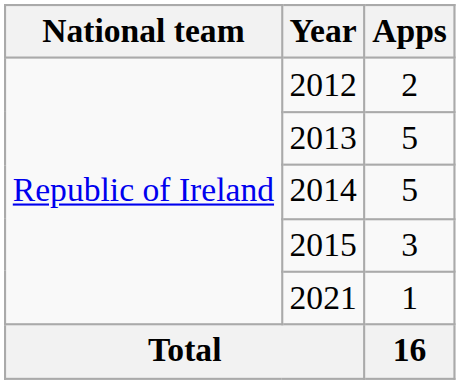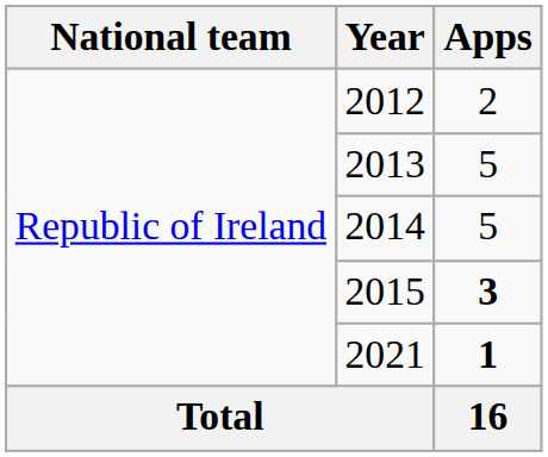2015 | Apps: normal -> bold
2021 | Apps: normal -> bold
